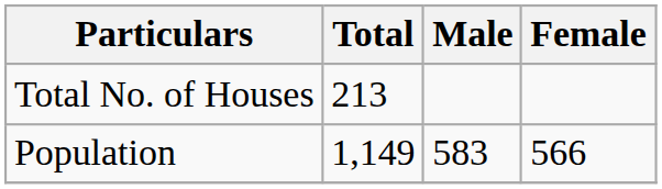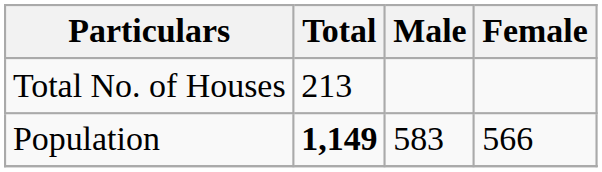Population | Total: normal -> bold
